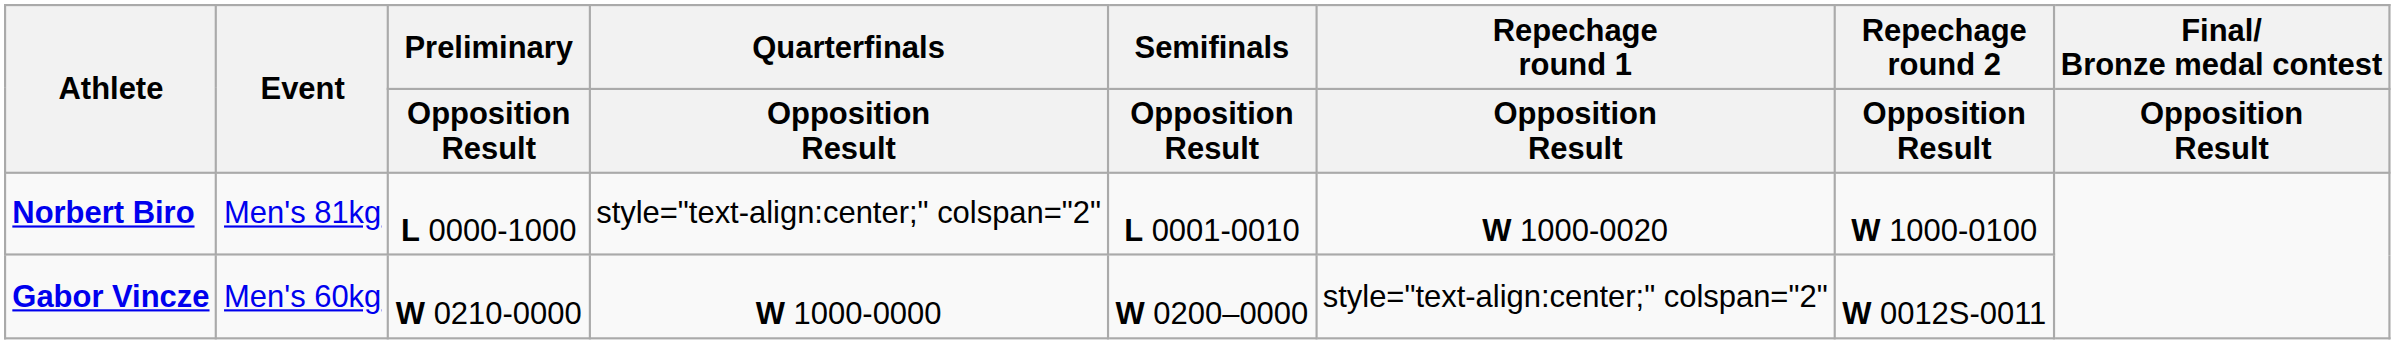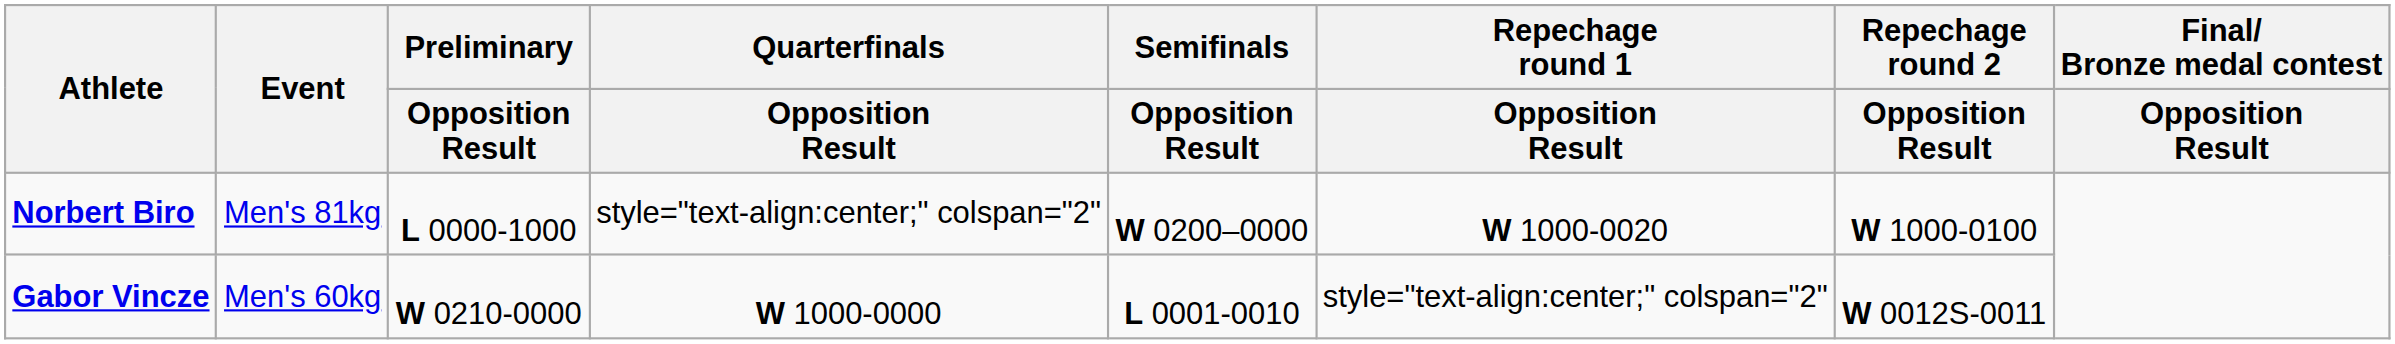Norbert Biro | Semifinals / Opposition Result: L 0001-0010 -> W 0200–0000
Gabor Vincze | Semifinals / Opposition Result: W 0200–0000 -> L 0001-0010
